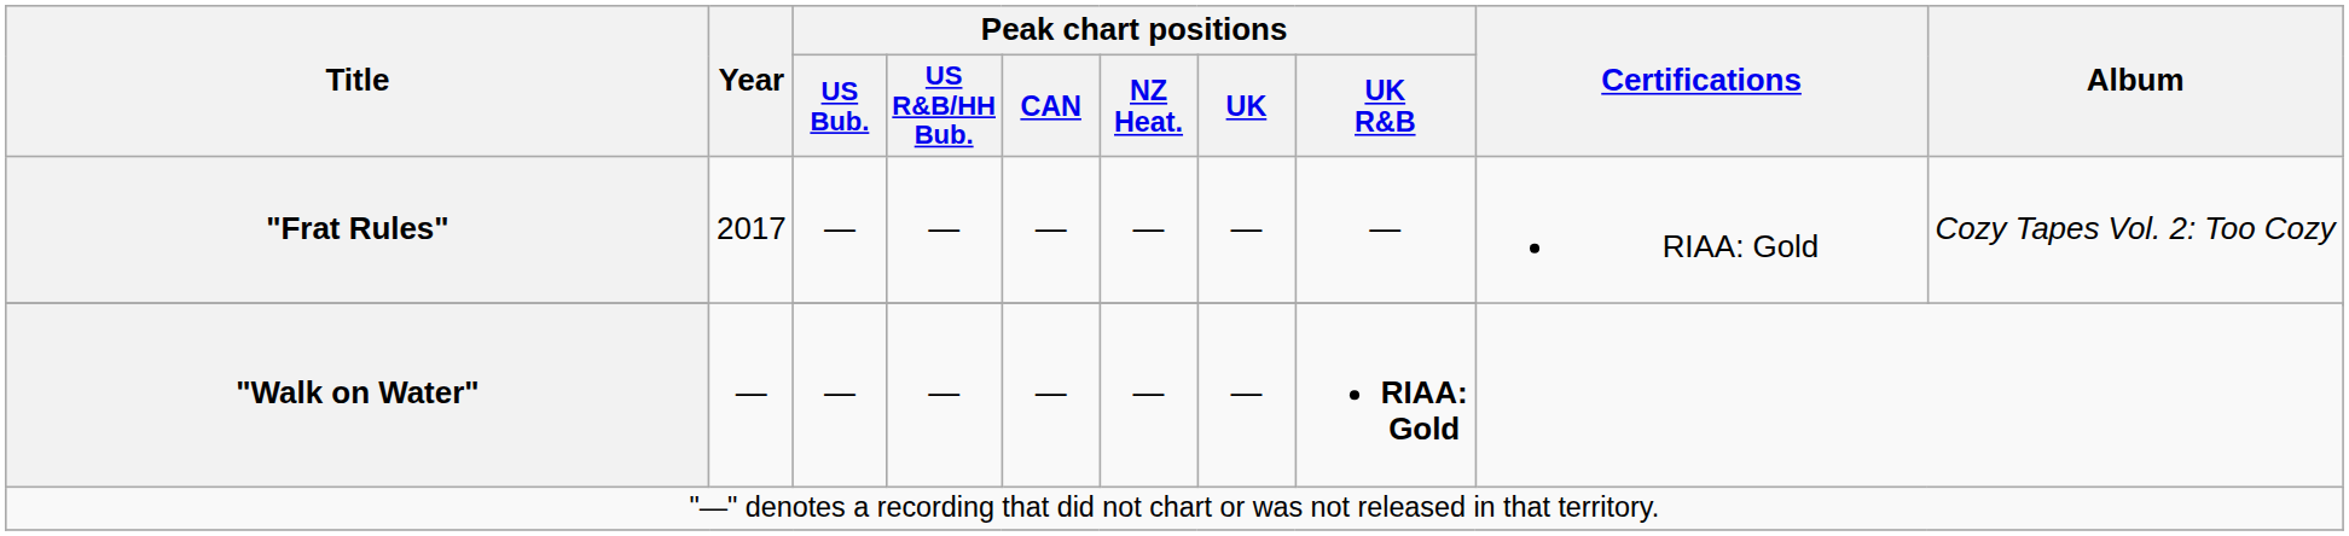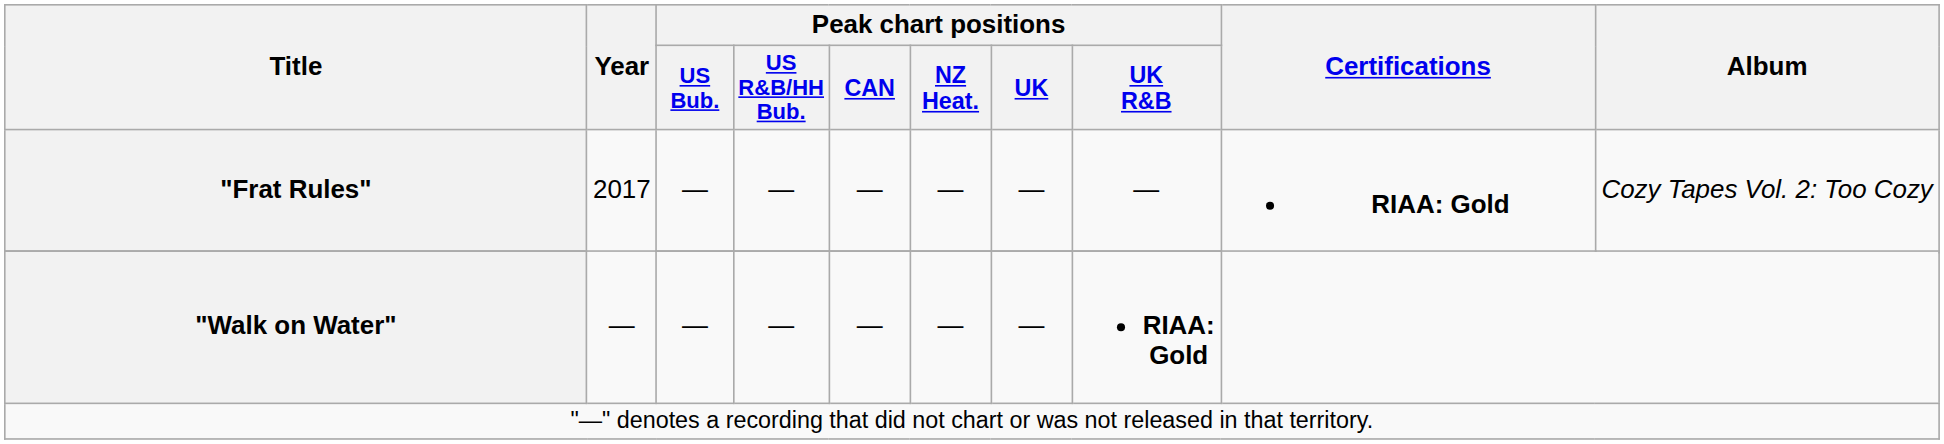"Frat Rules" | Certifications: normal -> bold
